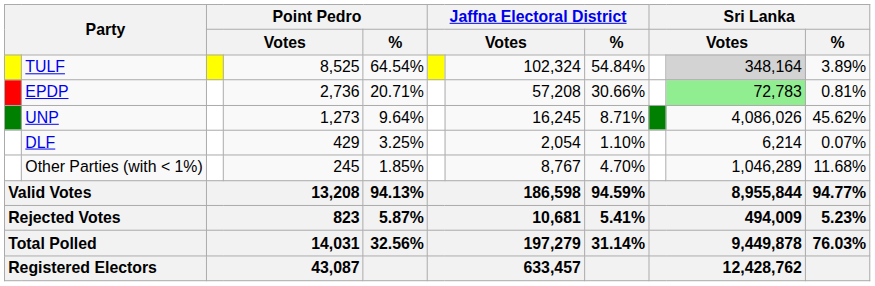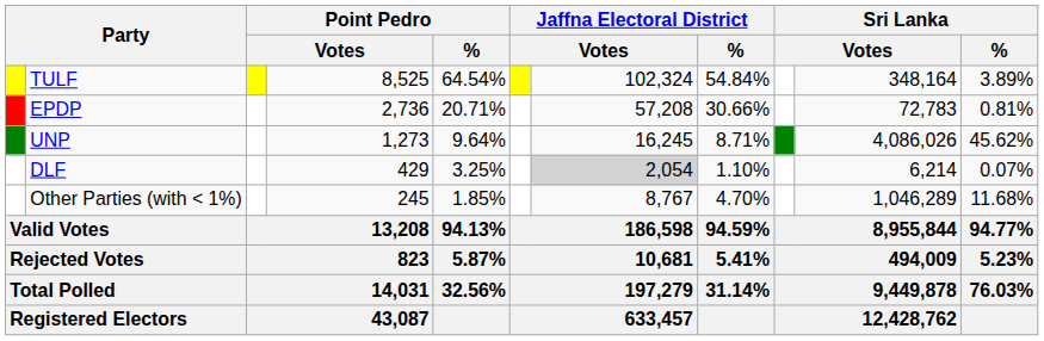TULF | column 10: lightgrey background -> no background
EPDP | column 10: lightgreen background -> no background
DLF | column 7: no background -> lightgrey background
